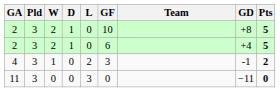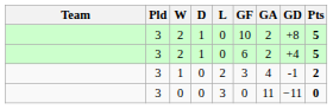columns swapped: Team <-> GA
